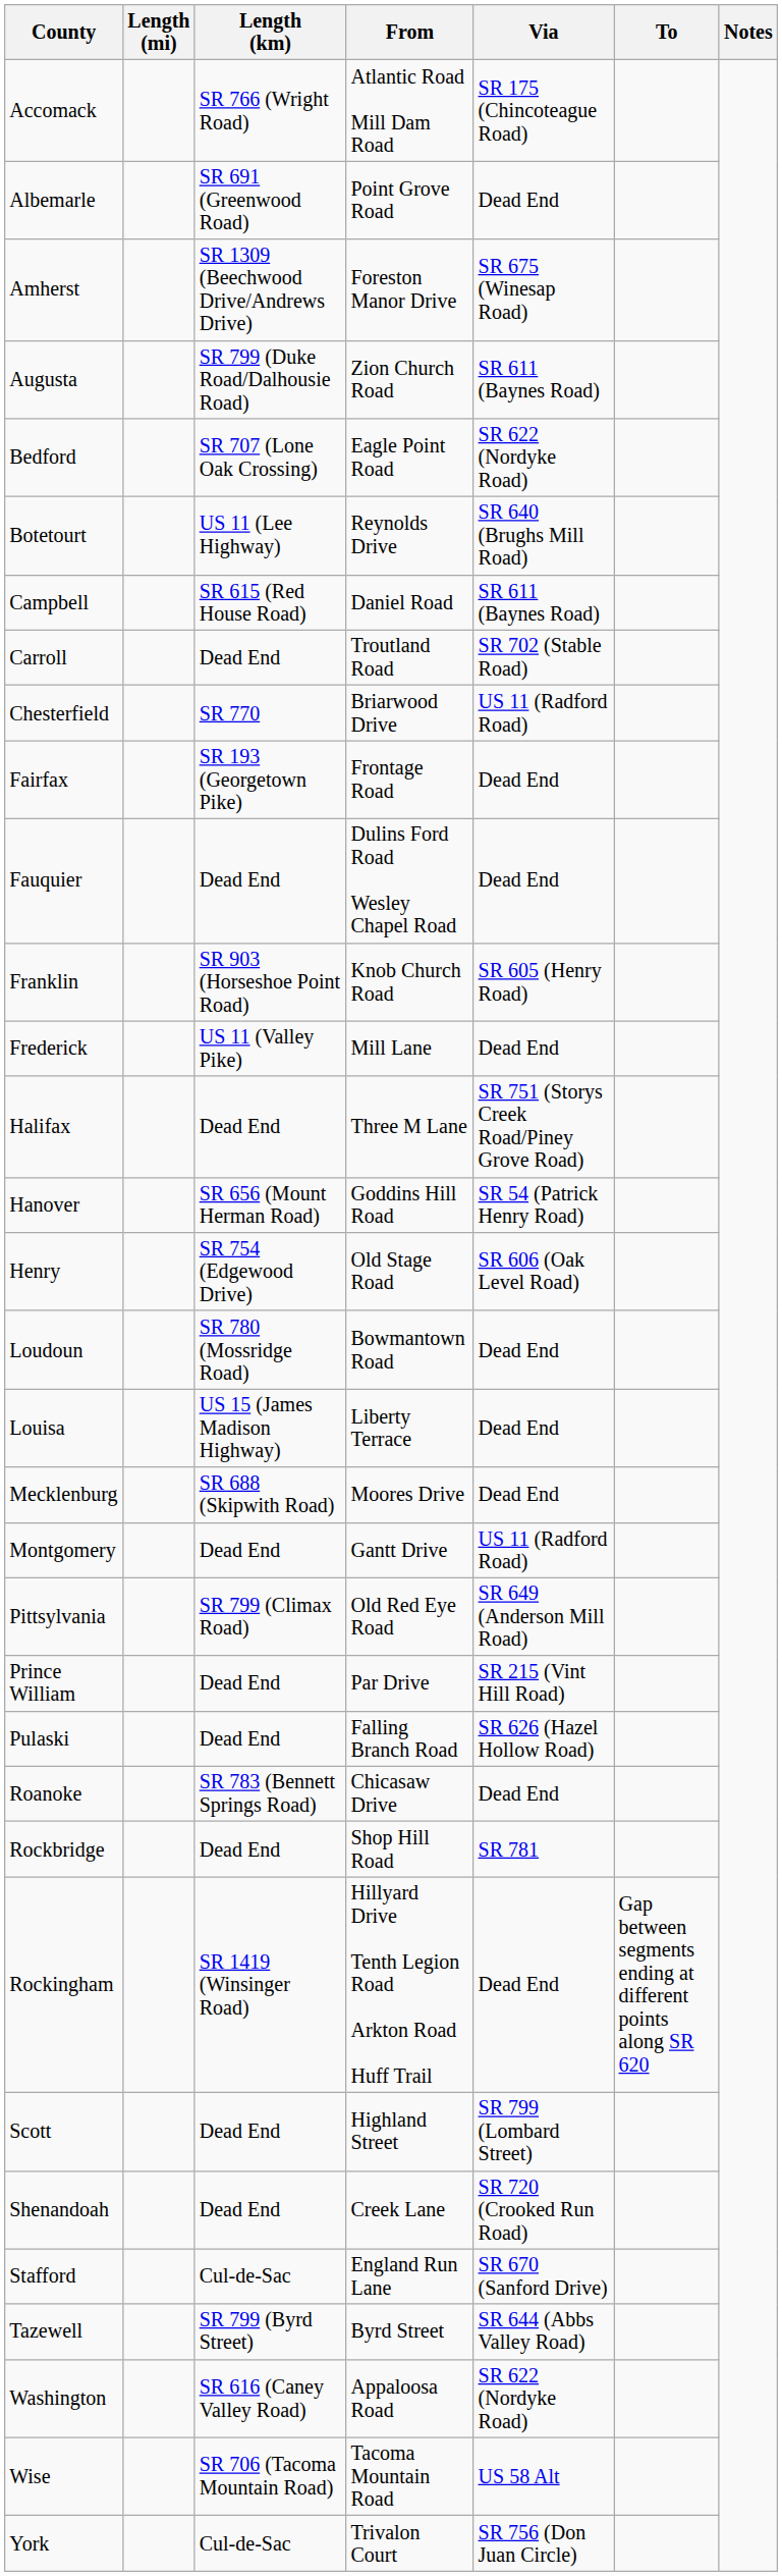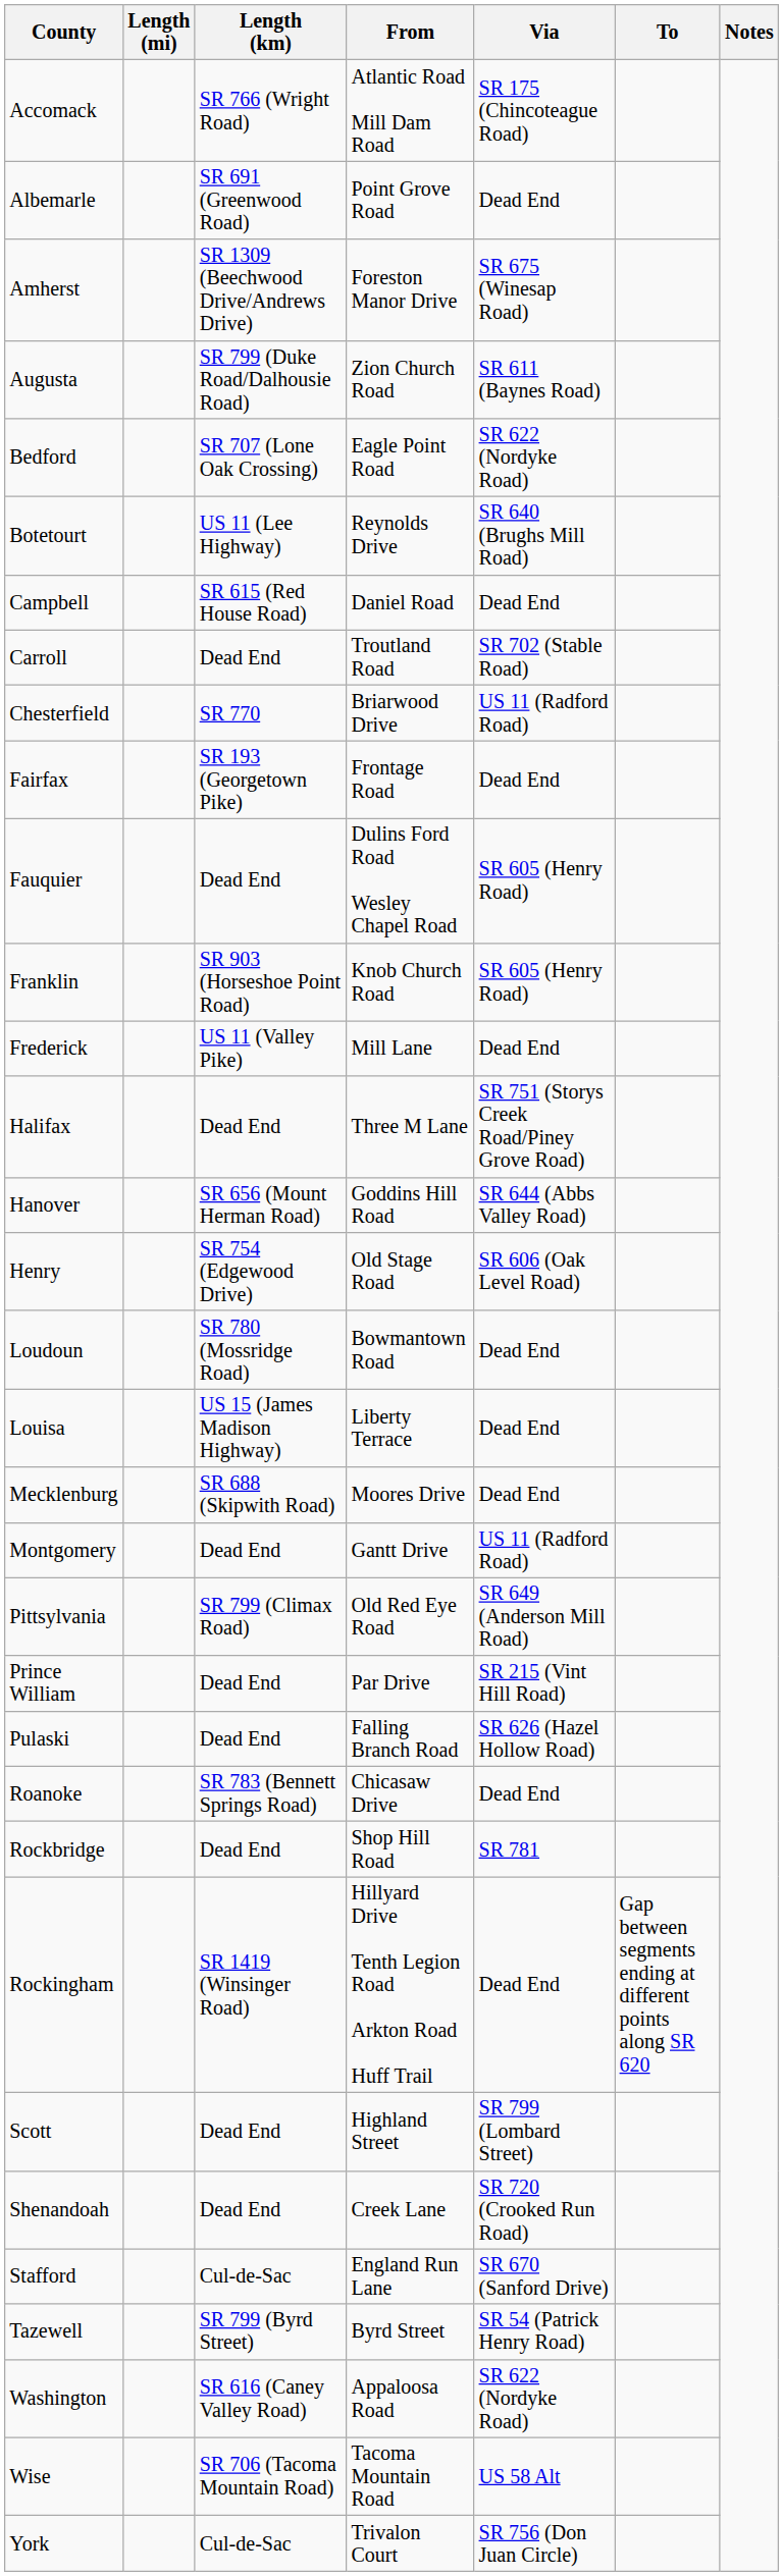Campbell | Via: SR 611 (Baynes Road) -> Dead End
Fauquier | Via: Dead End -> SR 605 (Henry Road)
Hanover | Via: SR 54 (Patrick Henry Road) -> SR 644 (Abbs Valley Road)
Tazewell | Via: SR 644 (Abbs Valley Road) -> SR 54 (Patrick Henry Road)
